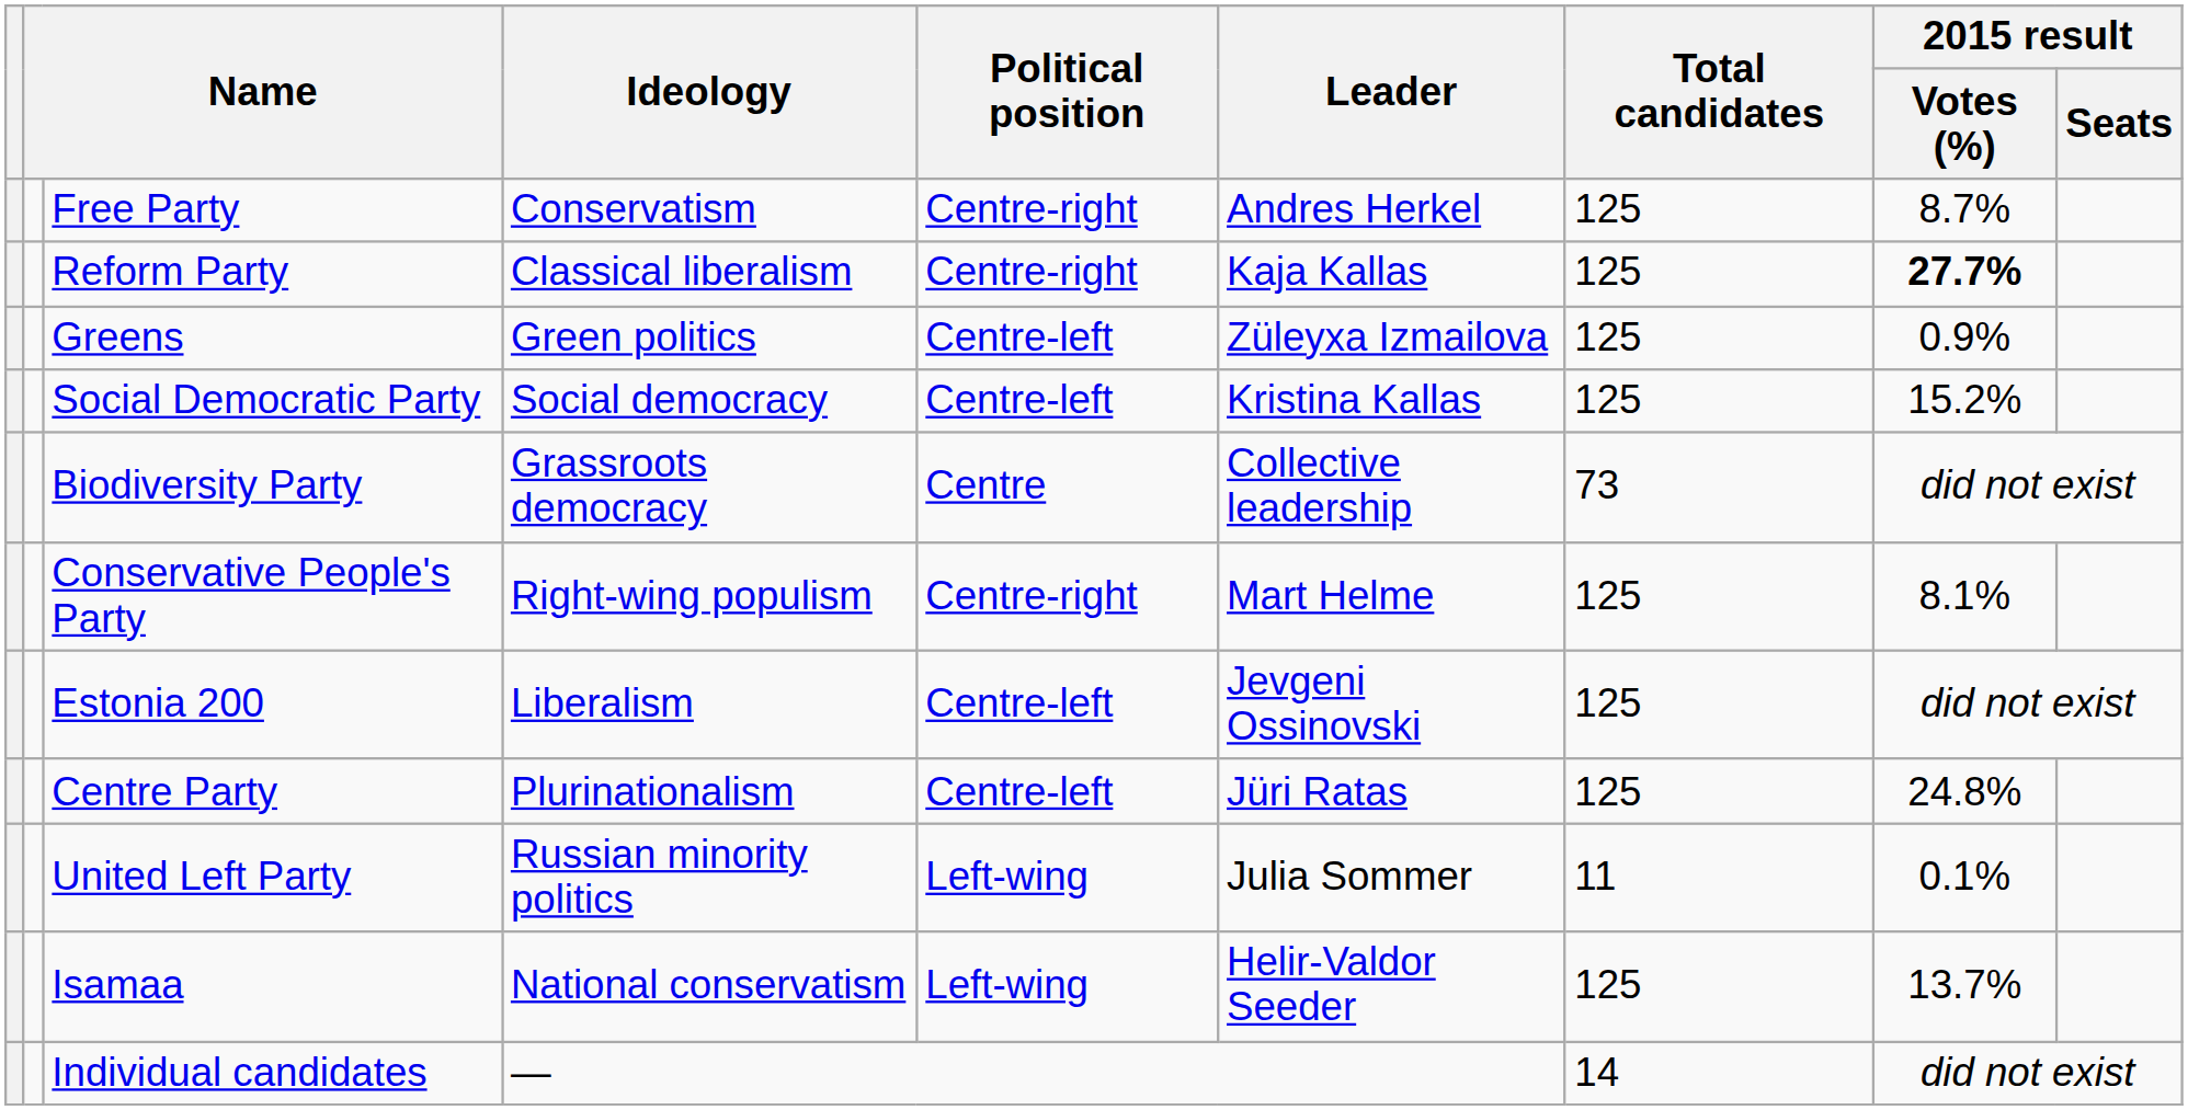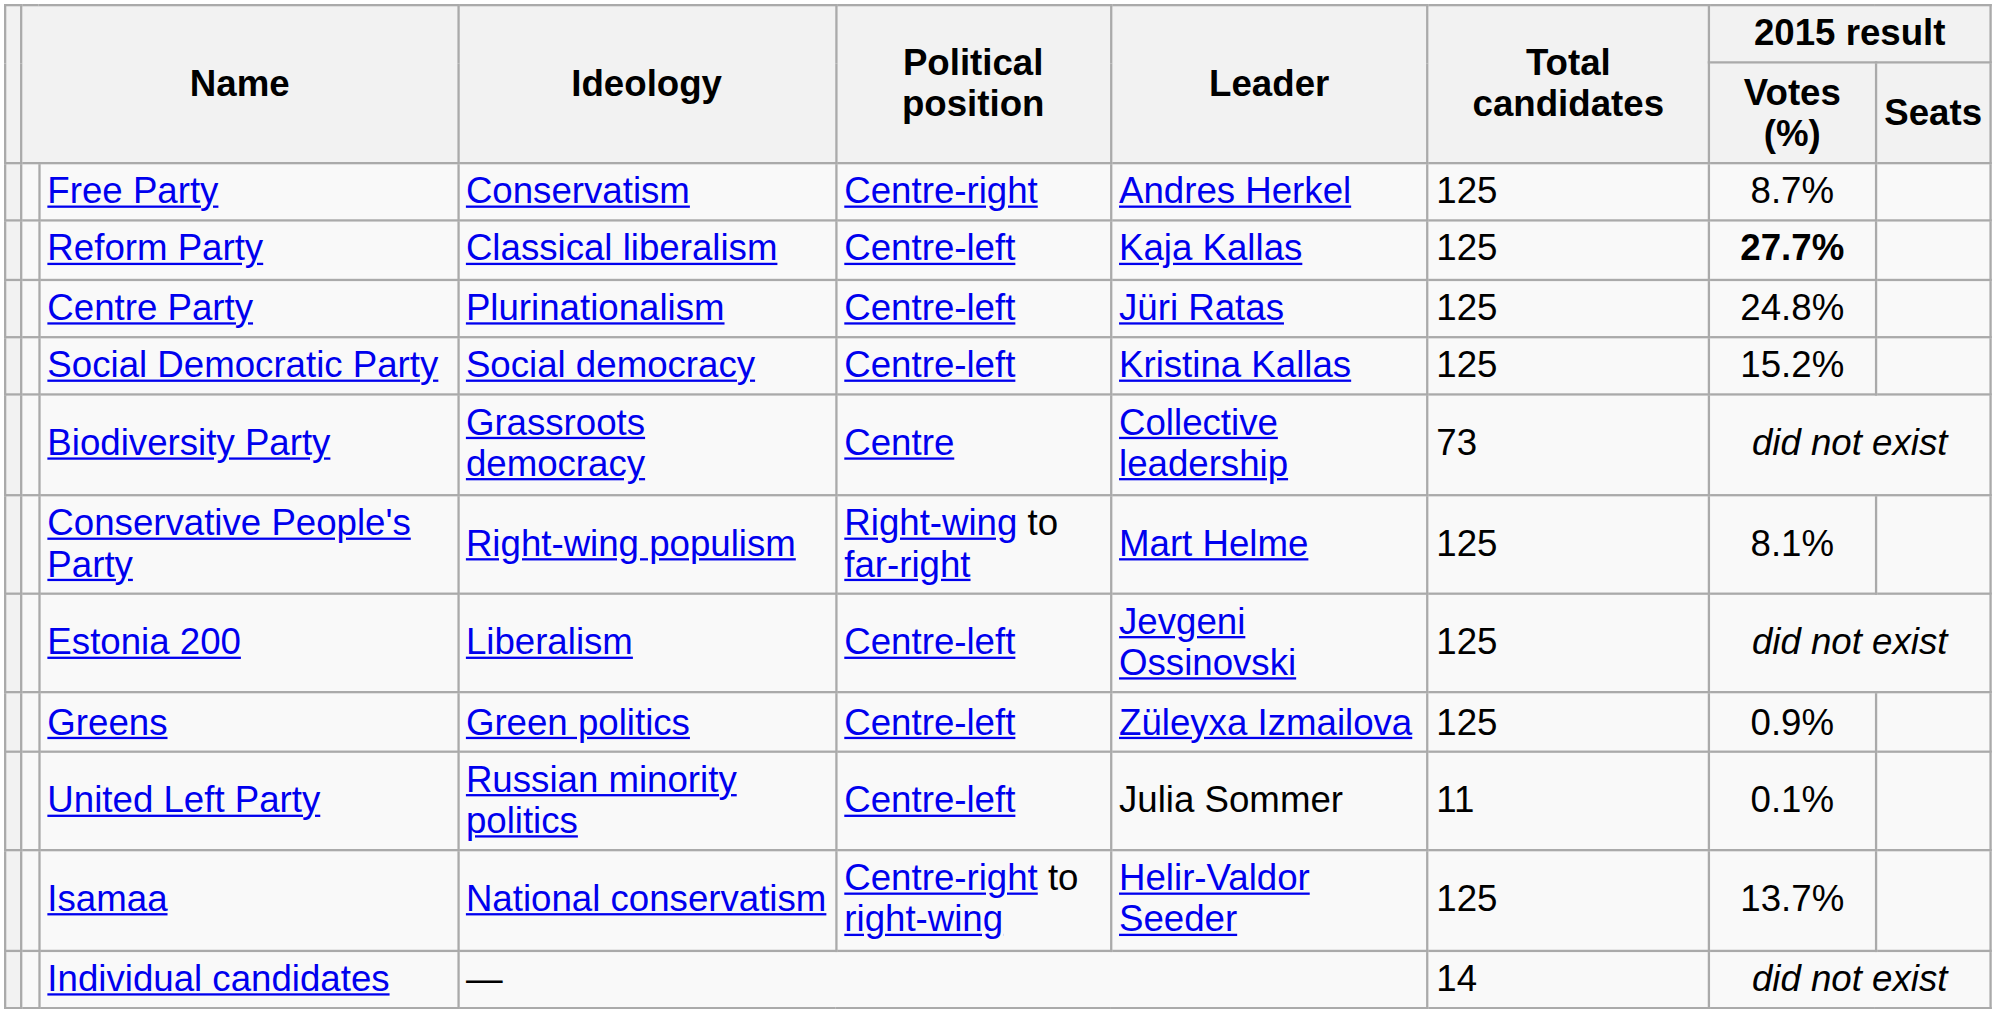Reform Party | Political position: Centre-right -> Centre-left
rows swapped: Greens <-> Centre Party
Conservative People's Party | Political position: Centre-right -> Right-wing to far-right
United Left Party | Political position: Left-wing -> Centre-left
Isamaa | Political position: Left-wing -> Centre-right to right-wing
